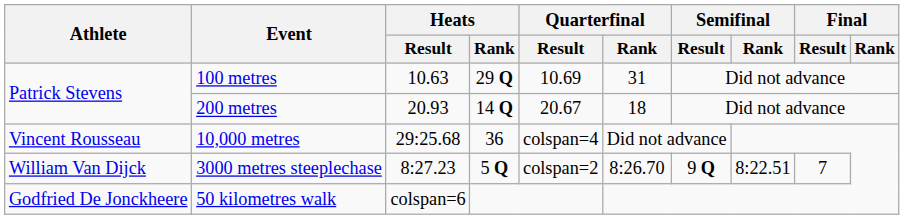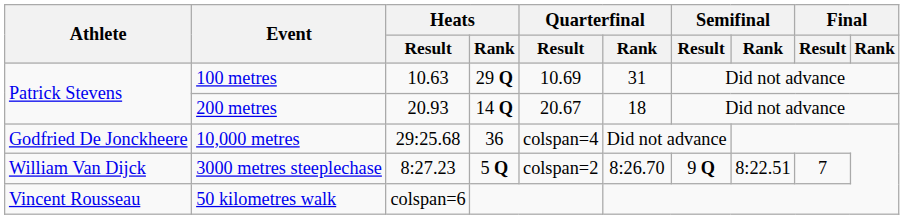10,000 metres | Athlete: Vincent Rousseau -> Godfried De Jonckheere
50 kilometres walk | Athlete: Godfried De Jonckheere -> Vincent Rousseau
